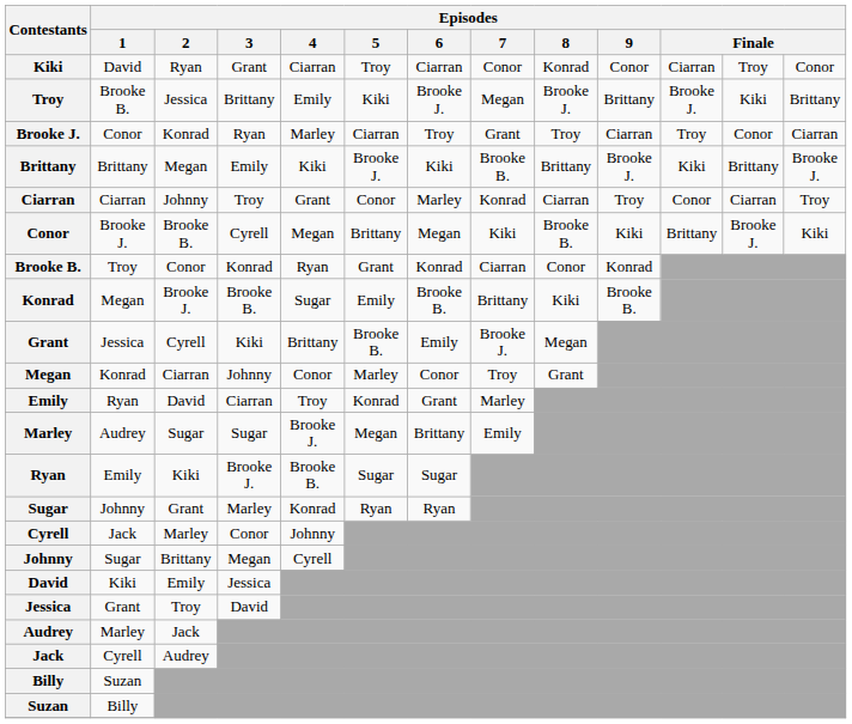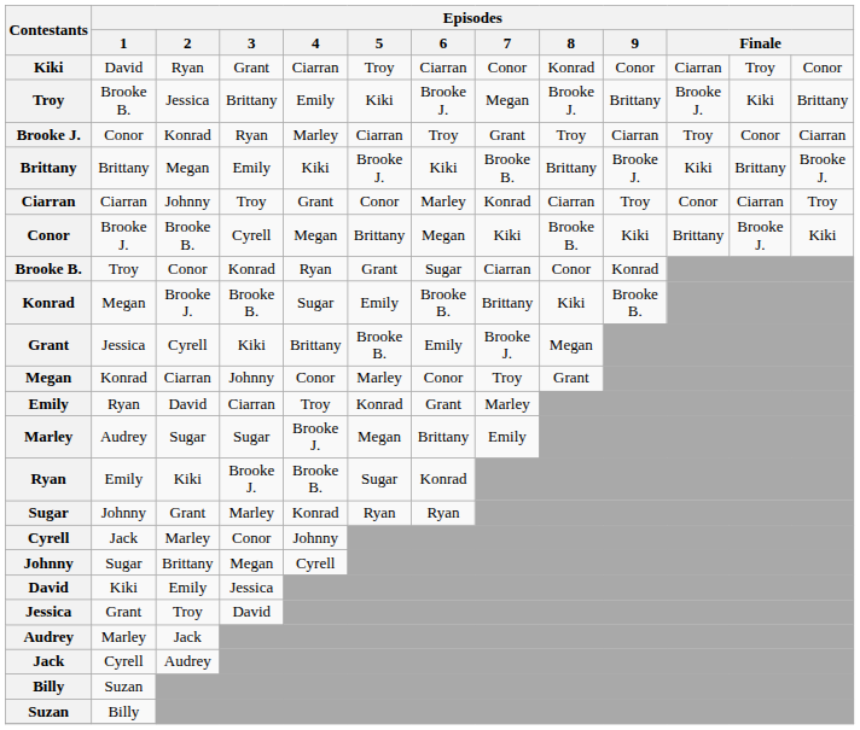row 9 | Episodes / 6: Konrad -> Sugar
row 15 | Episodes / 6: Sugar -> Konrad
